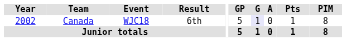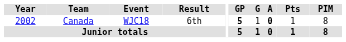Canada | GP: normal -> bold
Canada | G: lavender background -> no background
Canada | A: normal -> bold
